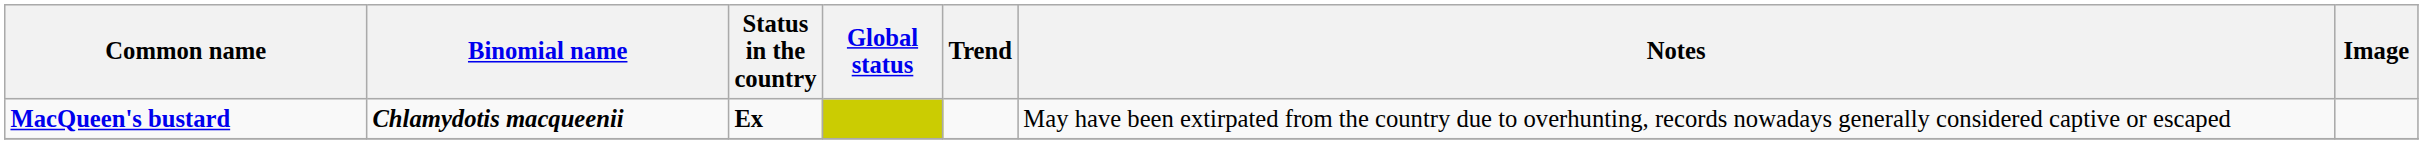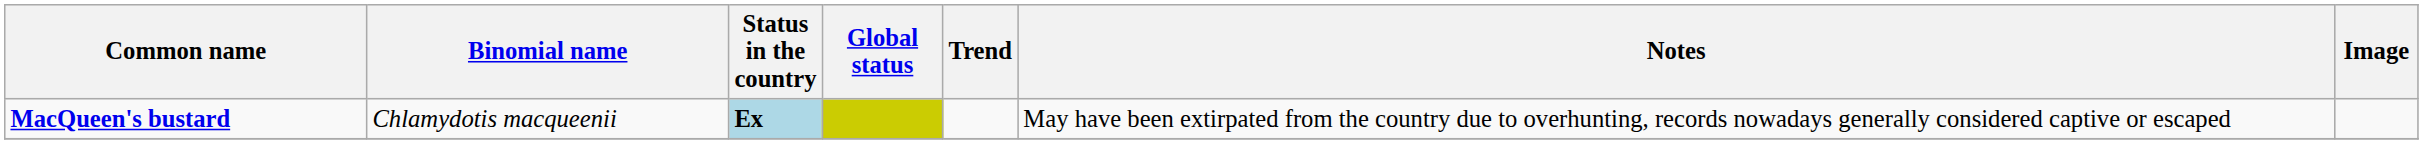MacQueen's bustard | Binomial name: bold -> normal
MacQueen's bustard | Status in the country: no background -> lightblue background
